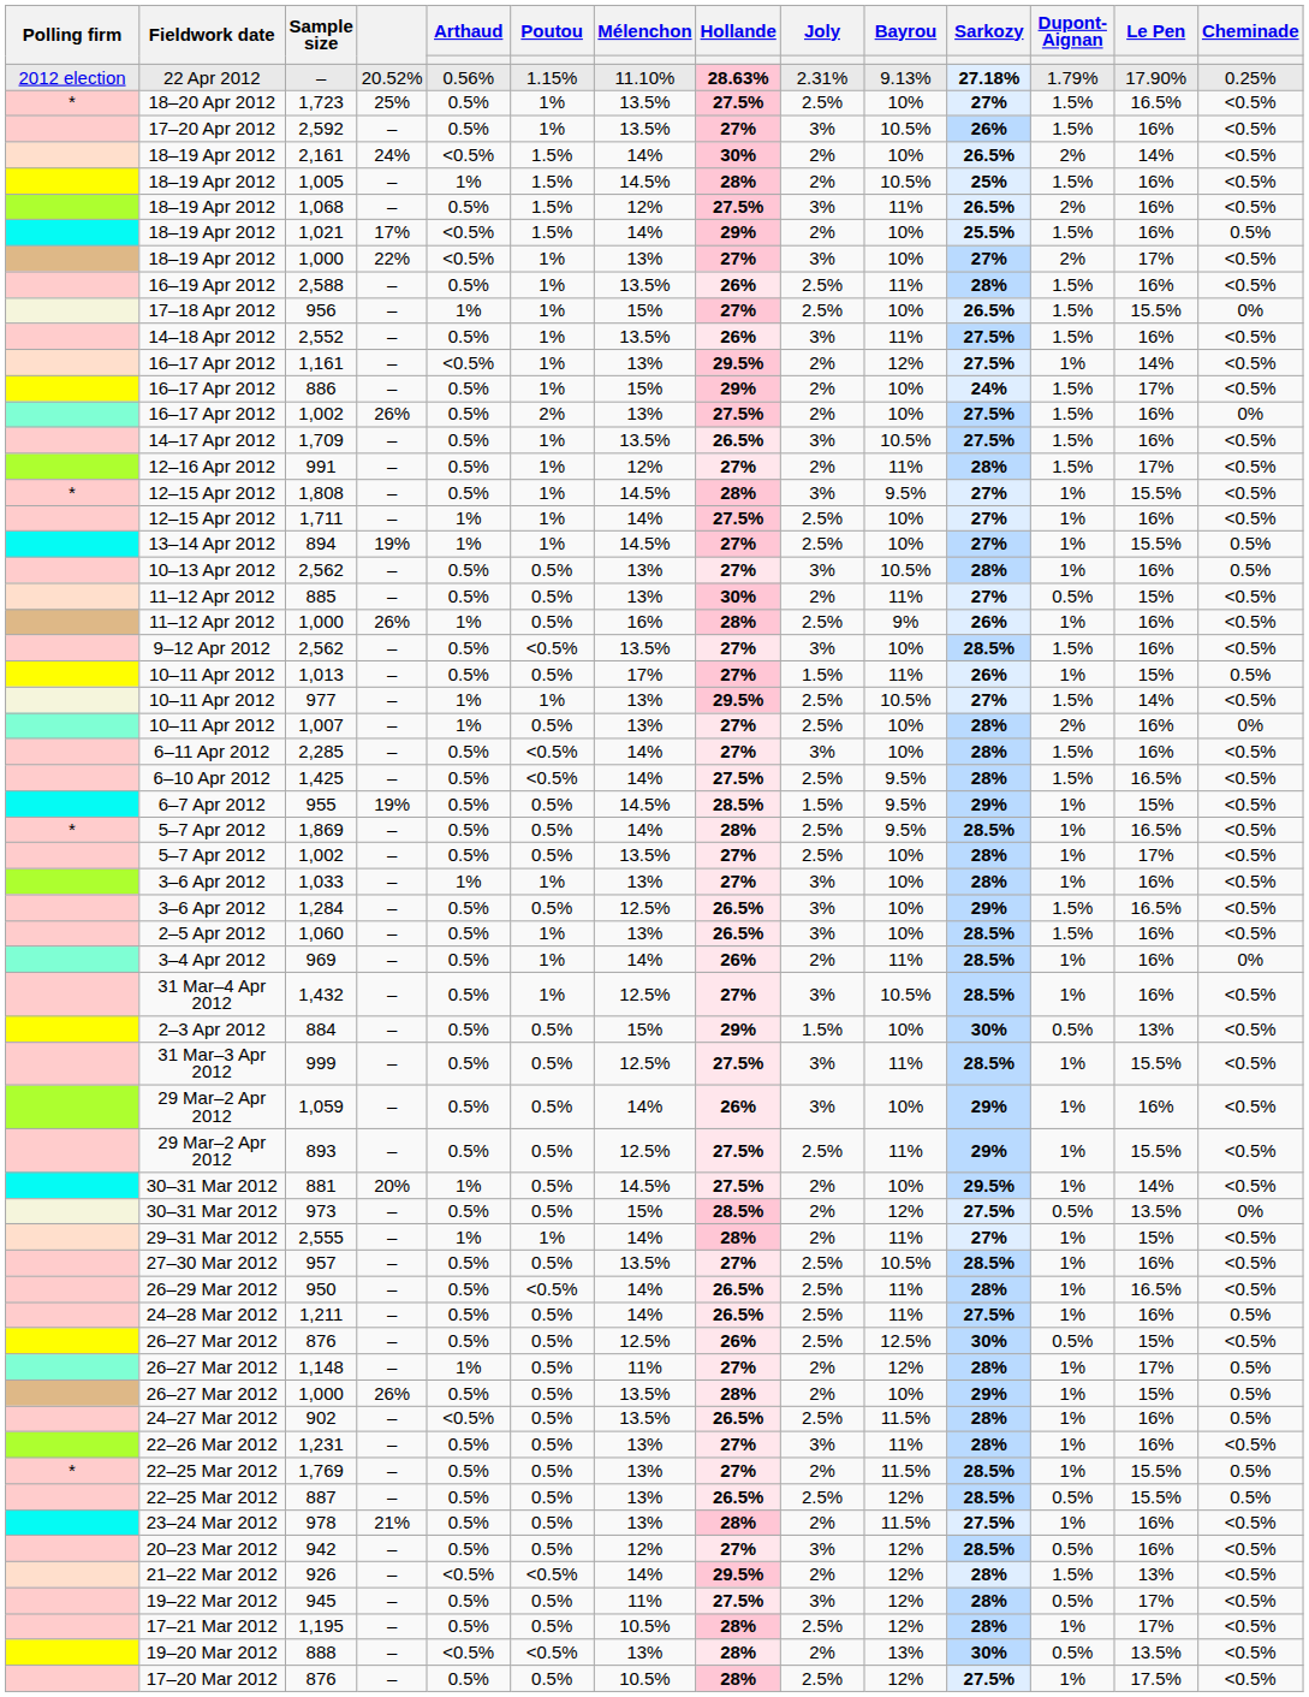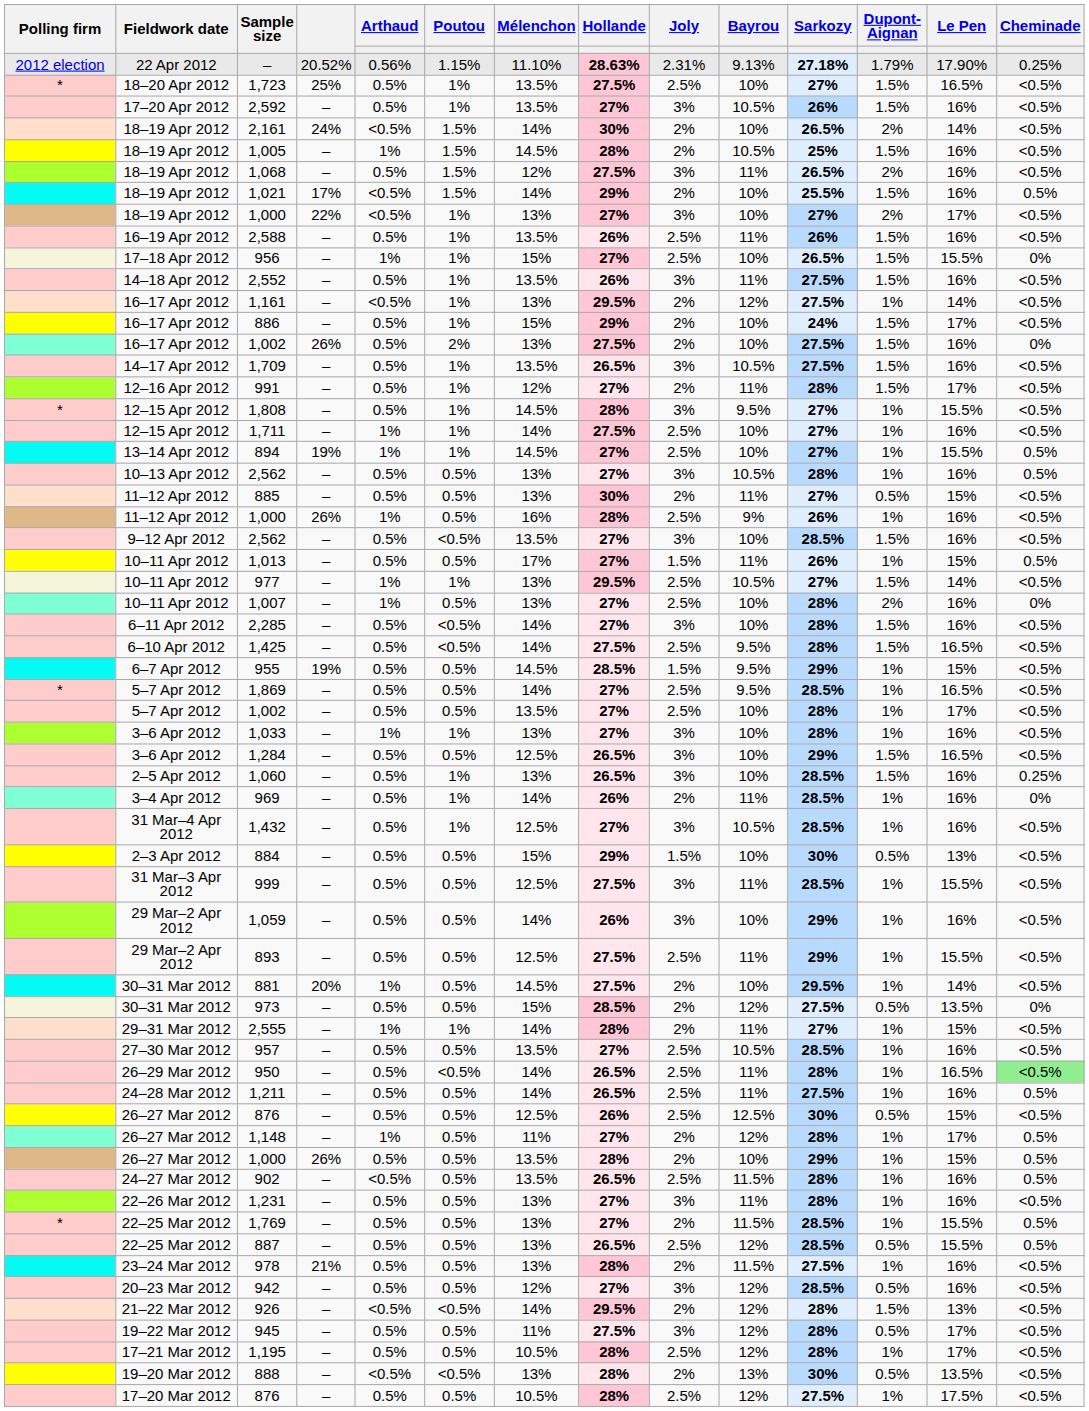2,588 | Sarkozy: 28% -> 26%
1,869 | Hollande: 28% -> 27%
1,060 | Cheminade: <0.5% -> 0.25%
950 | Cheminade: no background -> lightgreen background
